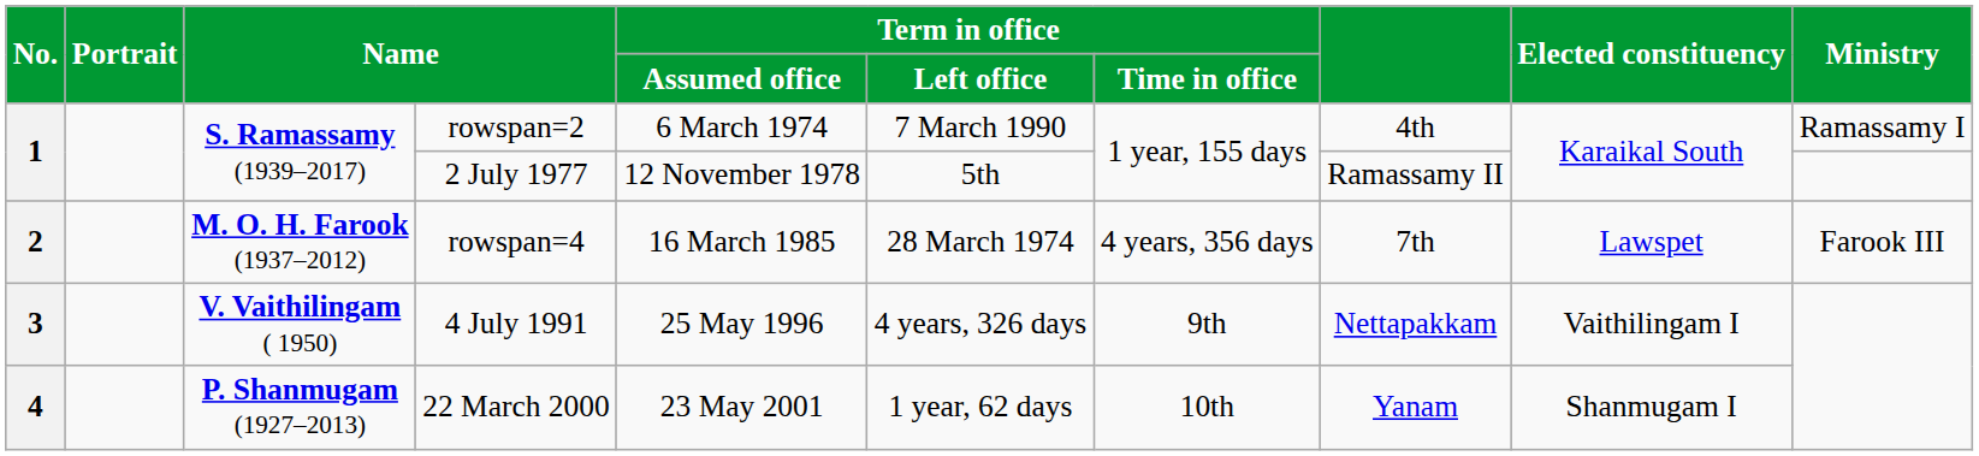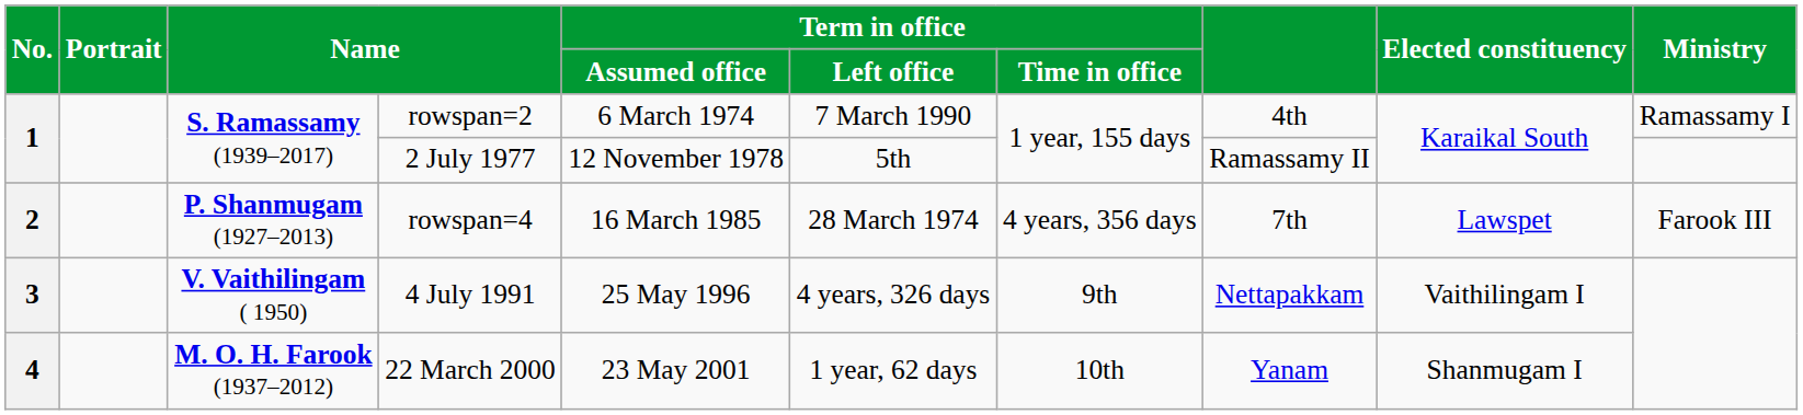rowspan=4 | column 3: M. O. H. Farook (1937–2012) -> P. Shanmugam (1927–2013)
22 March 2000 | column 3: P. Shanmugam (1927–2013) -> M. O. H. Farook (1937–2012)
